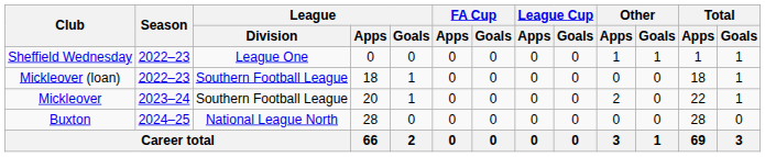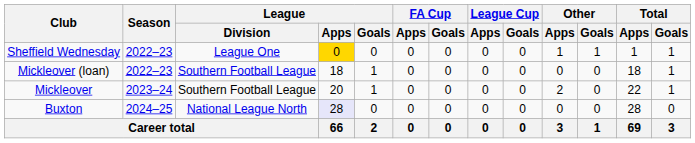Sheffield Wednesday | League / Apps: no background -> gold background
Buxton | League / Apps: no background -> lavender background
